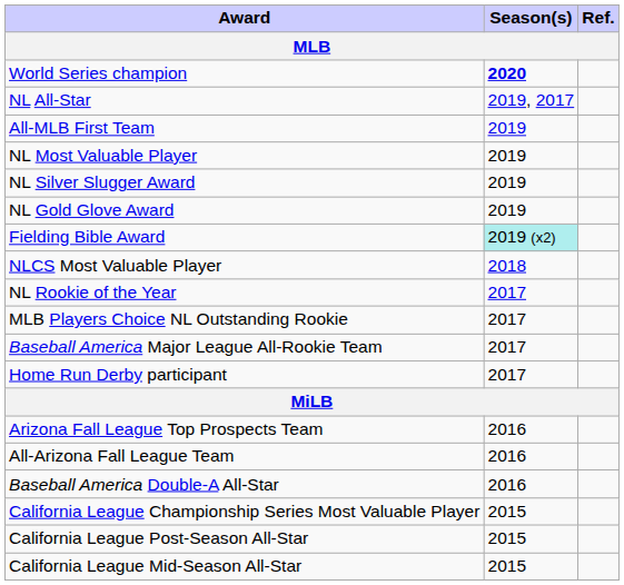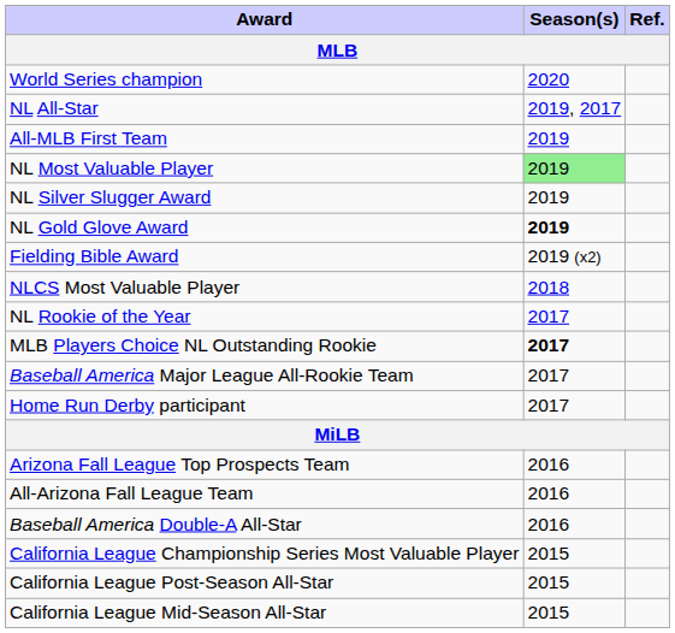World Series champion | Season(s): bold -> normal
NL Most Valuable Player | Season(s): no background -> lightgreen background
NL Gold Glove Award | Season(s): normal -> bold
Fielding Bible Award | Season(s): paleturquoise background -> no background
MLB Players Choice NL Outstanding Rookie | Season(s): normal -> bold
